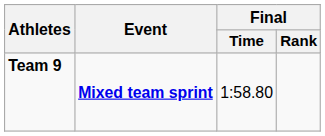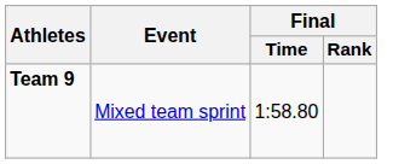Team 9 | Event: bold -> normal
